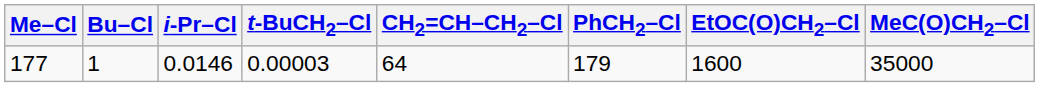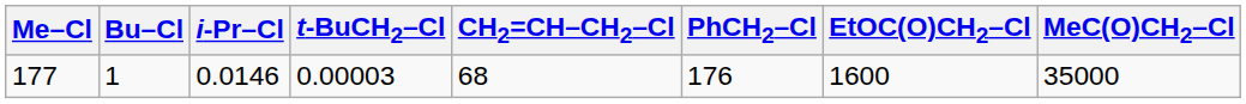row 2 | CH2=CH–CH2–Cl: 64 -> 68
row 2 | PhCH2–Cl: 179 -> 176
